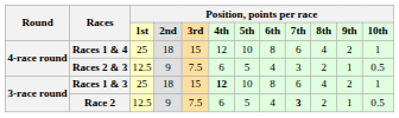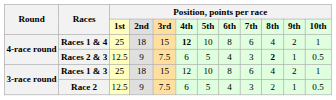Races 1 & 4 | column 6: normal -> bold
Races 2 & 3 | column 10: normal -> bold
Races 1 & 3 | column 6: bold -> normal
Race 2 | column 9: bold -> normal
